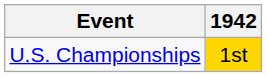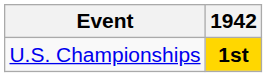U.S. Championships | 1942: normal -> bold
